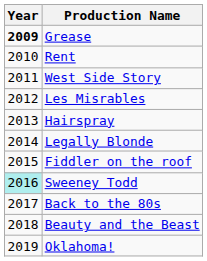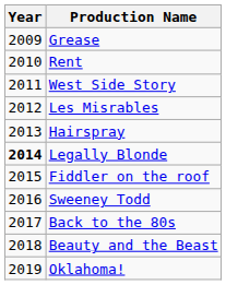Grease | Year: bold -> normal
Legally Blonde | Year: normal -> bold
Sweeney Todd | Year: paleturquoise background -> no background
